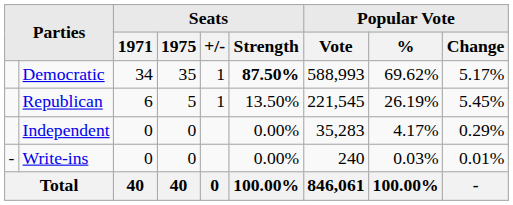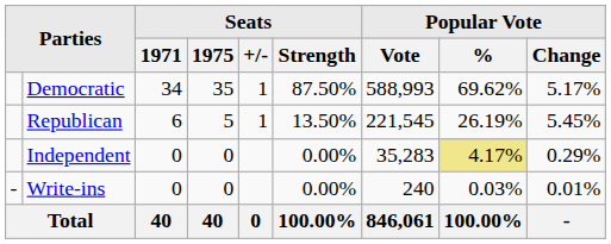Democratic | Seats / Strength: bold -> normal
Independent | Popular Vote / %: no background -> khaki background
